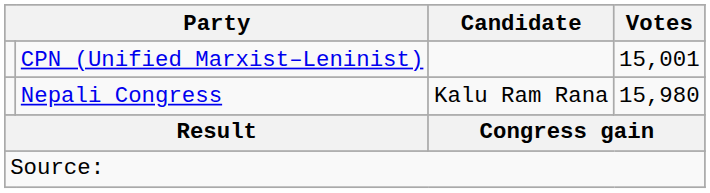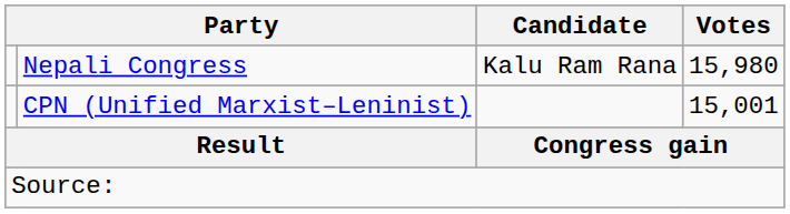rows swapped: Nepali Congress <-> CPN (Unified Marxist–Leninist)
